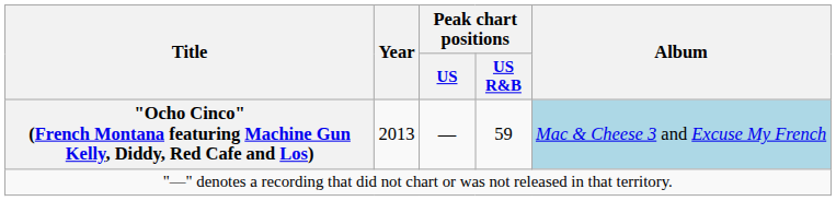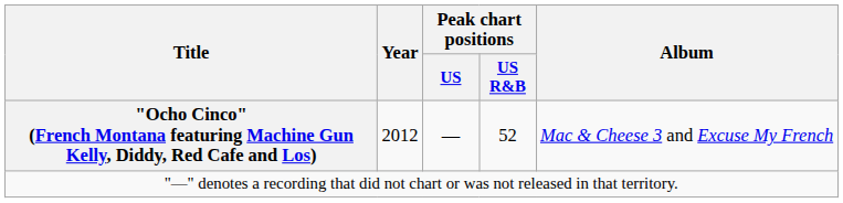row 3 | Year: 2013 -> 2012
row 3 | Peak chart positions / US R&B: 59 -> 52
row 3 | Album: lightblue background -> no background
